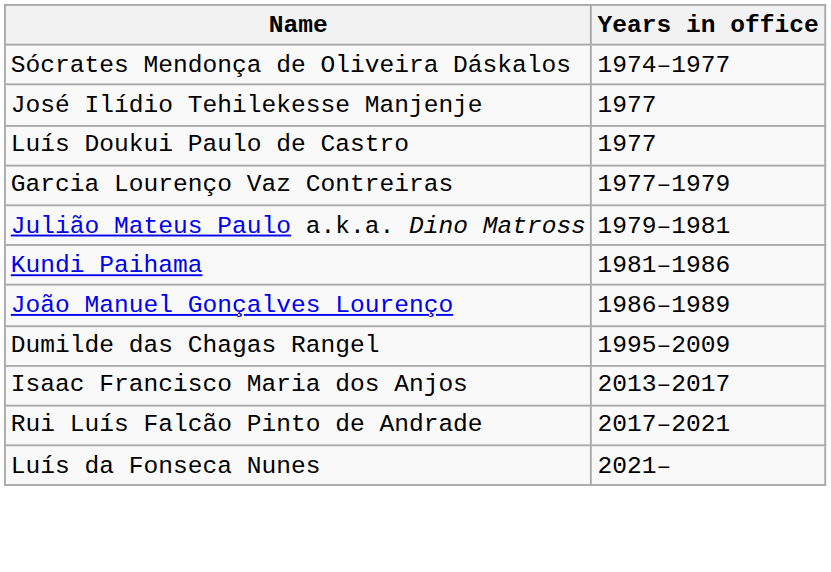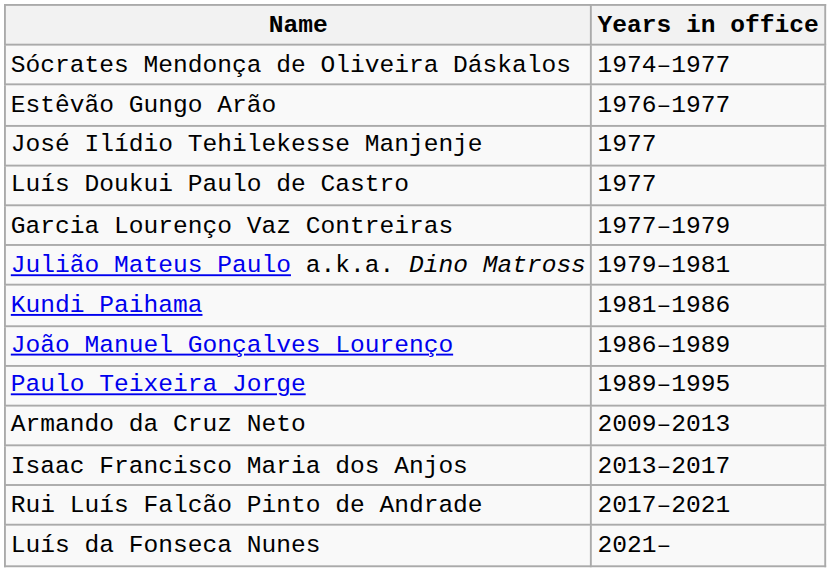+ row: Estêvão Gungo Arão | 1976–1977
+ row: Paulo Teixeira Jorge | 1989–1995
- row: Dumilde das Chagas Rangel | 1995–2009
+ row: Armando da Cruz Neto | 2009–2013
